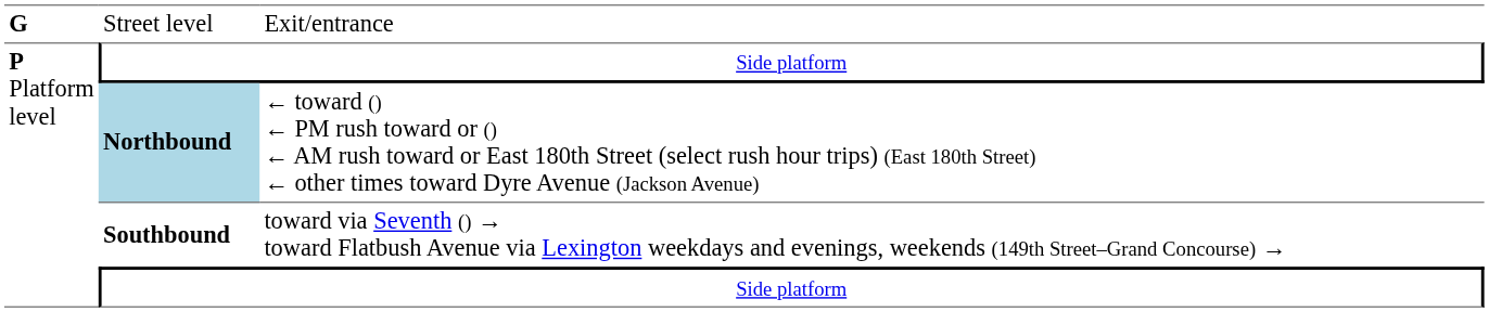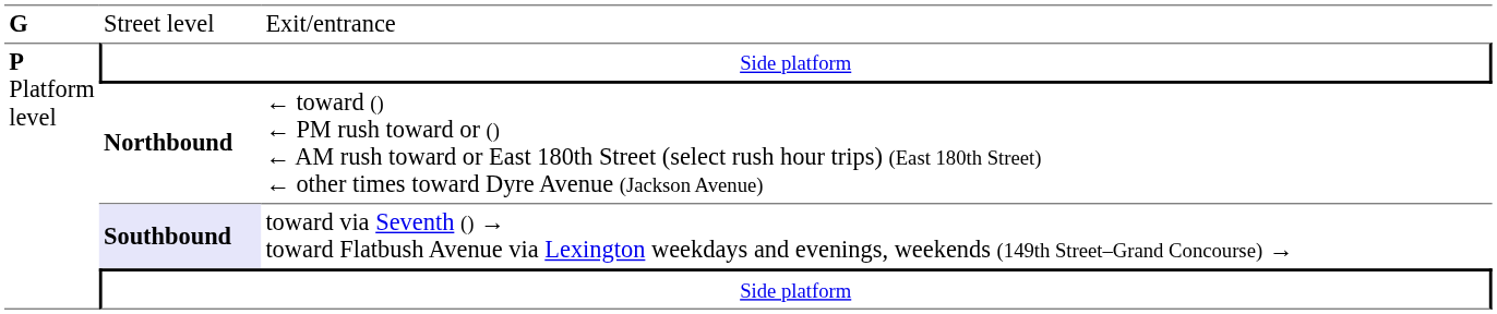Northbound | column 2: lightblue background -> no background
Southbound | column 2: no background -> lavender background
